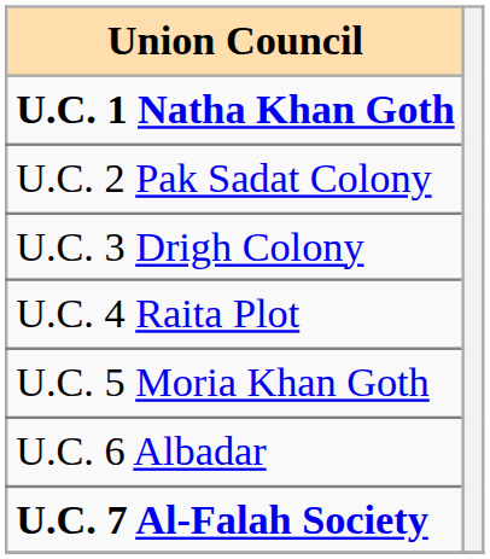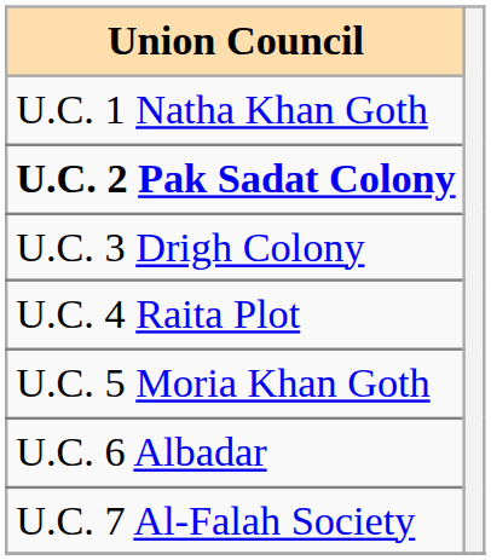U.C. 1 Natha Khan Goth | Union Council: bold -> normal
U.C. 2 Pak Sadat Colony | Union Council: normal -> bold
U.C. 7 Al-Falah Society | Union Council: bold -> normal
